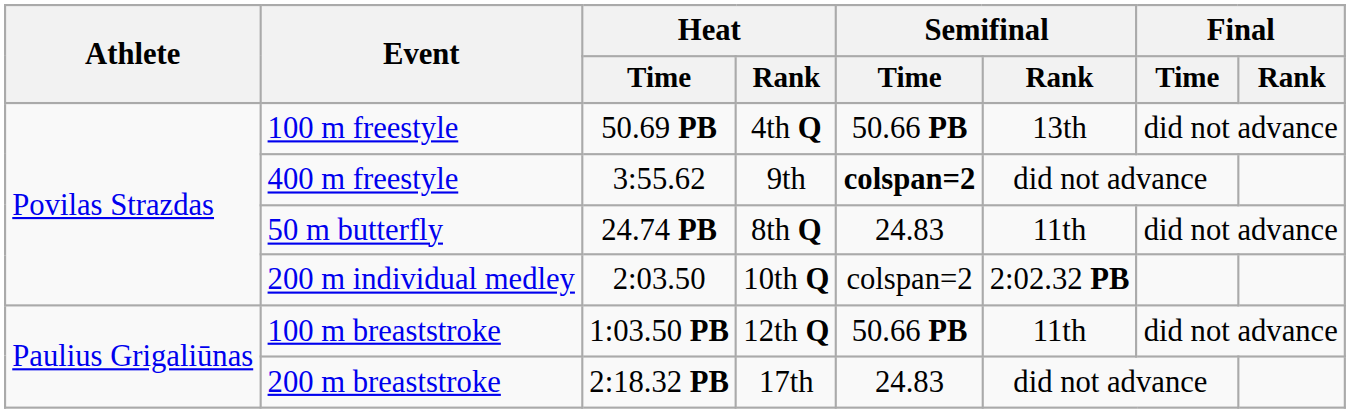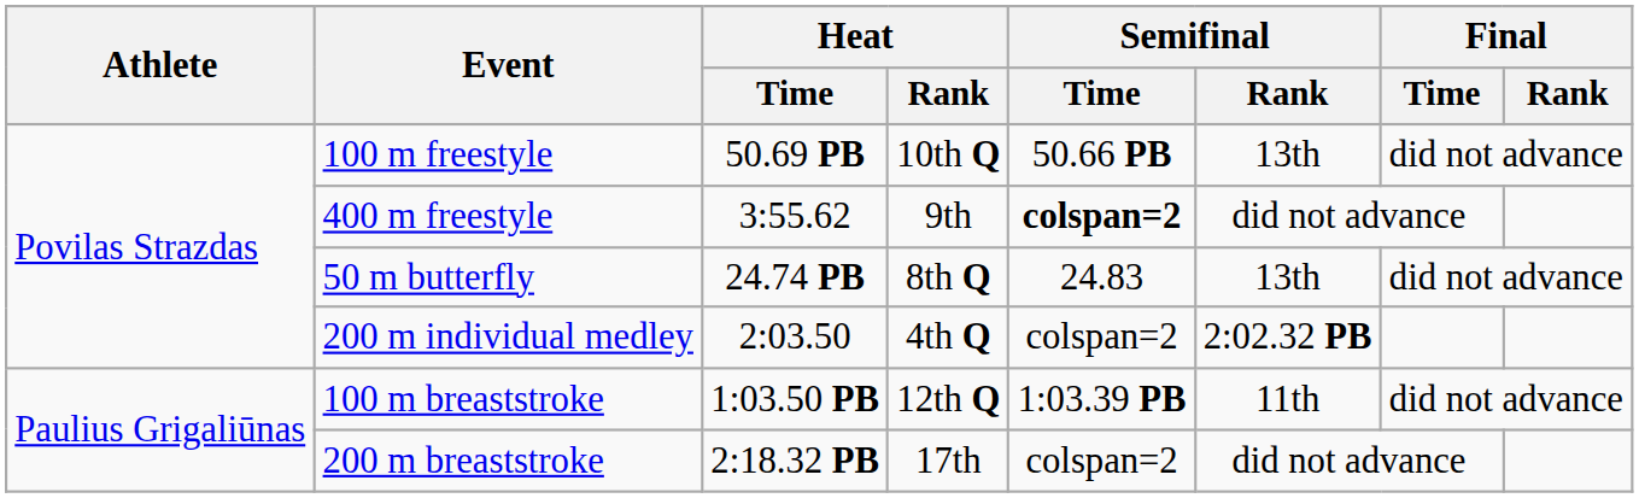100 m freestyle | Heat / Rank: 4th Q -> 10th Q
50 m butterfly | Semifinal / Rank: 11th -> 13th
200 m individual medley | Heat / Rank: 10th Q -> 4th Q
100 m breaststroke | Semifinal / Time: 50.66 PB -> 1:03.39 PB
200 m breaststroke | Semifinal / Time: 24.83 -> colspan=2
